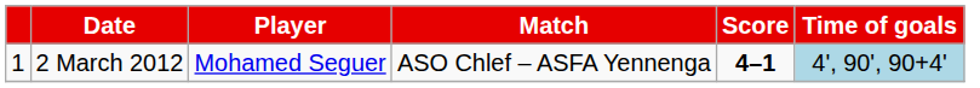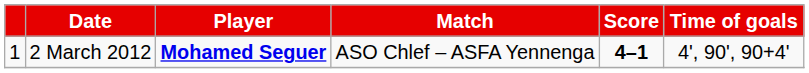2 March 2012 | Player: normal -> bold
2 March 2012 | Time of goals: lightblue background -> no background
